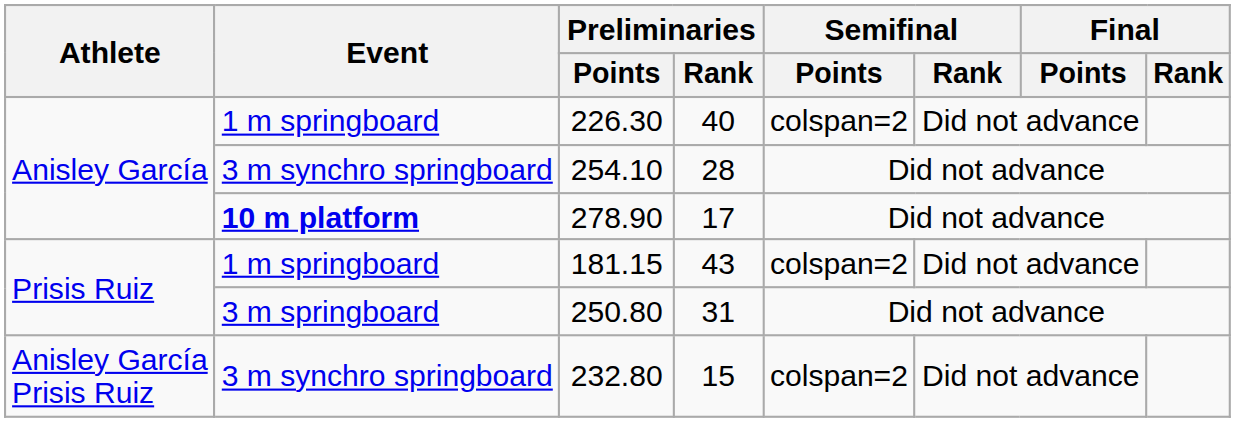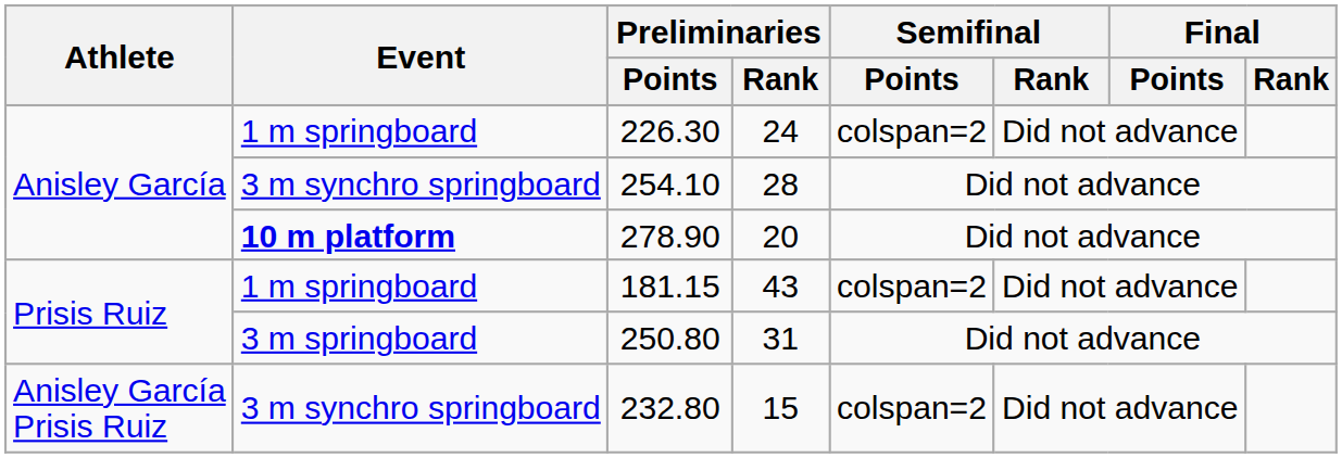226.30 | Preliminaries / Rank: 40 -> 24
278.90 | Preliminaries / Rank: 17 -> 20
